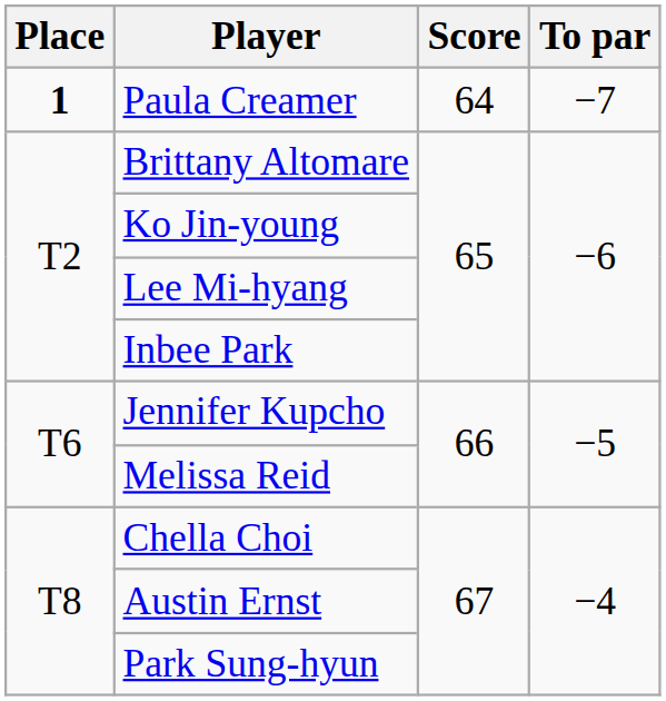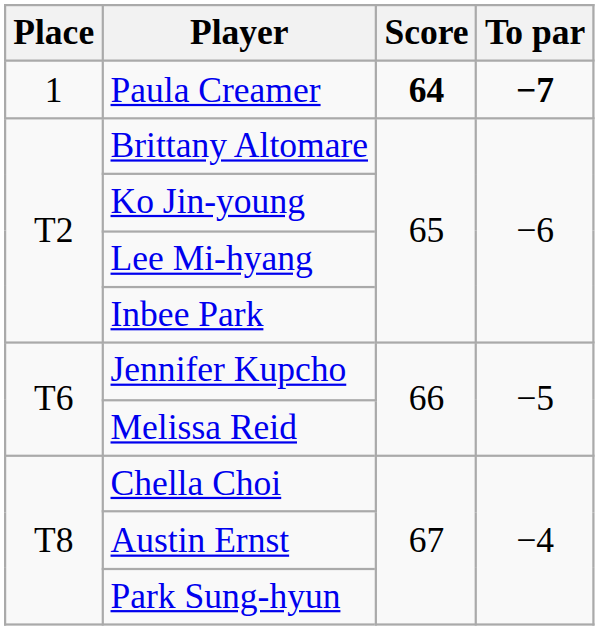Paula Creamer | Place: bold -> normal
Paula Creamer | Score: normal -> bold
Paula Creamer | To par: normal -> bold
